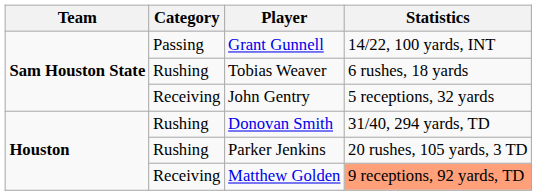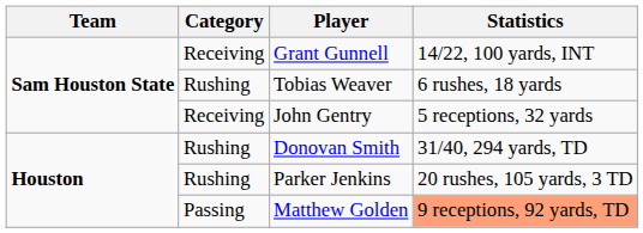Grant Gunnell | Category: Passing -> Receiving
Matthew Golden | Category: Receiving -> Passing
